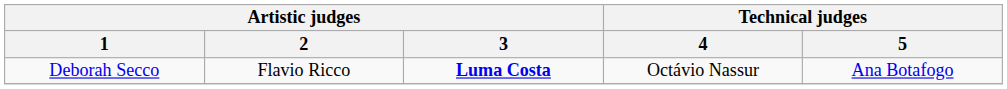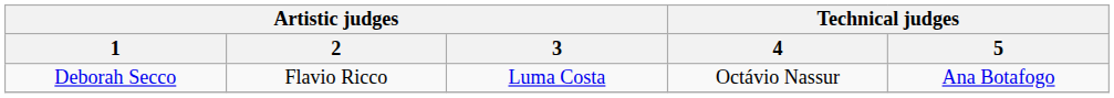Deborah Secco | Artistic judges / 3: bold -> normal
